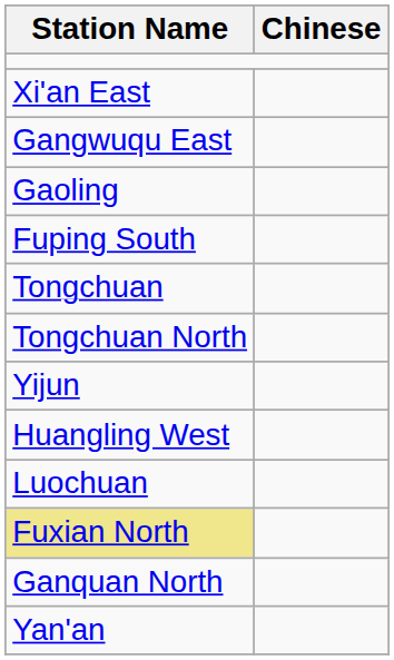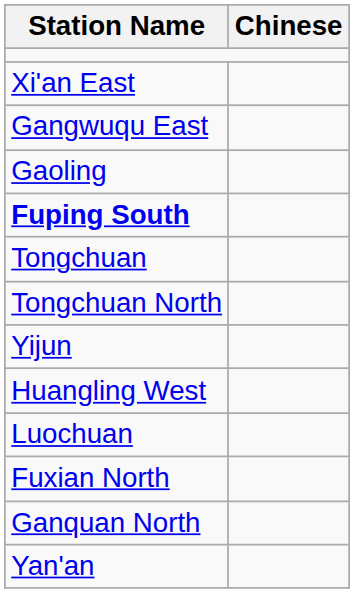Fuping South | Station Name: normal -> bold
Fuxian North | Station Name: khaki background -> no background
